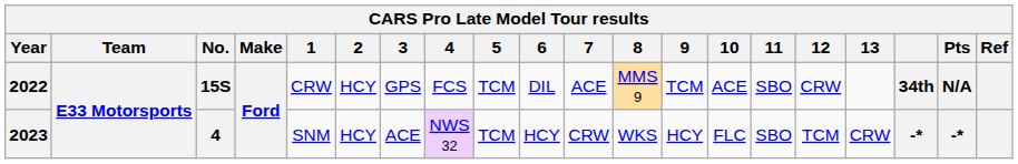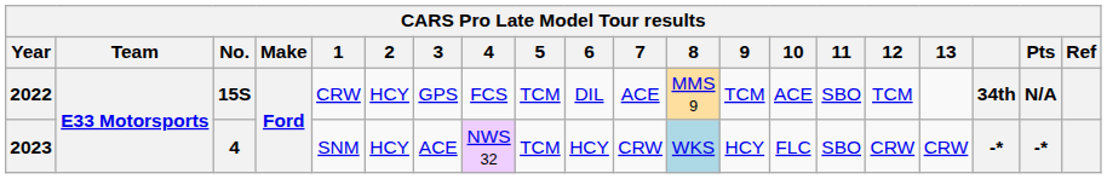2022 | 12: CRW -> TCM
2023 | 8: no background -> lightblue background
2023 | 12: TCM -> CRW
